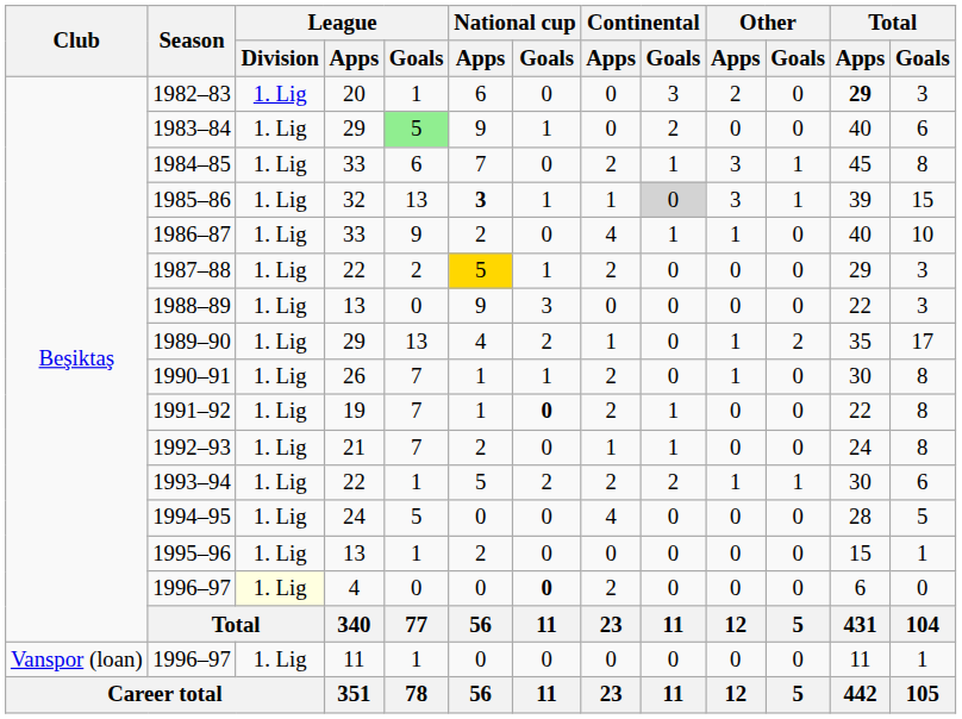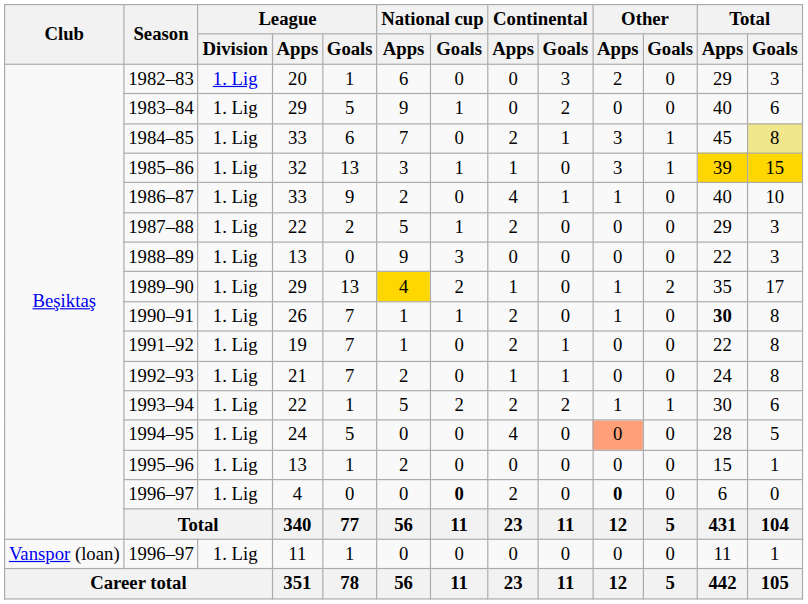1982–83 | Total / Apps: bold -> normal
1983–84 | League / Goals: lightgreen background -> no background
1984–85 | Total / Goals: no background -> khaki background
1985–86 | National cup / Apps: bold -> normal
1985–86 | Continental / Goals: lightgrey background -> no background
1985–86 | Total / Apps: no background -> gold background
1985–86 | Total / Goals: no background -> gold background
1987–88 | National cup / Apps: gold background -> no background
1989–90 | National cup / Apps: no background -> gold background
1990–91 | Total / Apps: normal -> bold
1991–92 | National cup / Goals: bold -> normal
1994–95 | Other / Apps: no background -> lightsalmon background
1996–97 / 4 | League / Division: lightyellow background -> no background
1996–97 / 4 | Other / Apps: normal -> bold
